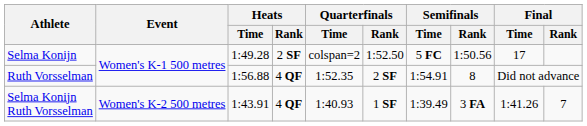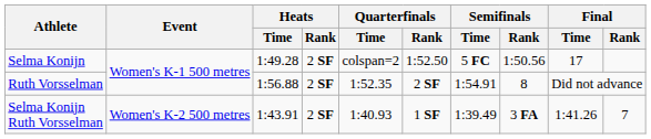Ruth Vorsselman | Heats / Rank: 4 QF -> 2 SF
Selma Konijn Ruth Vorsselman | Heats / Rank: 4 QF -> 2 SF
